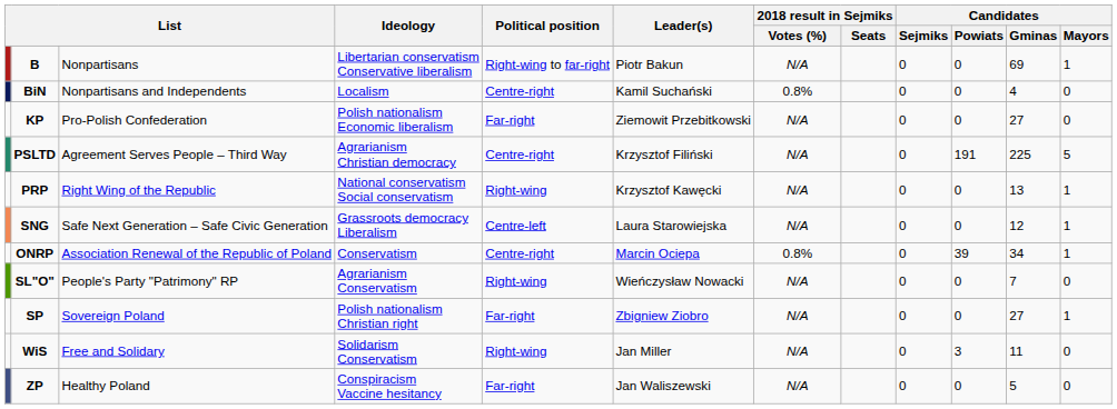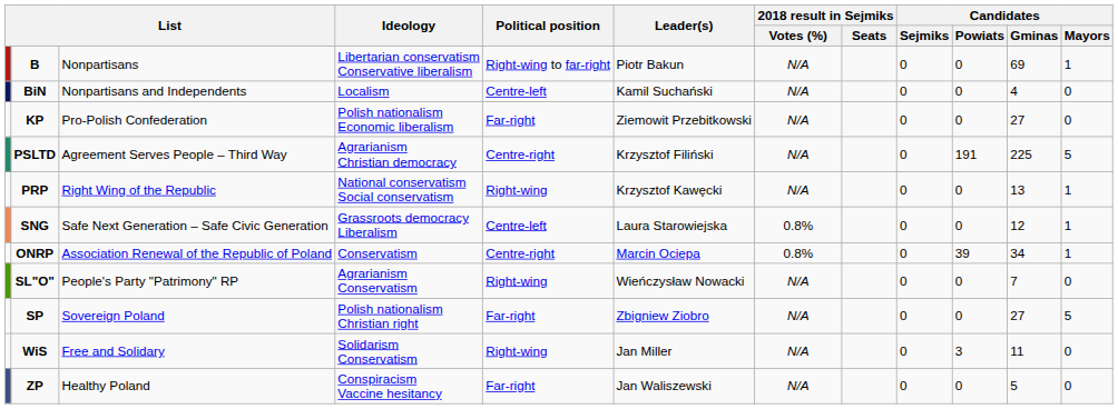BiN | Political position: Centre-right -> Centre-left
BiN | 2018 result in Sejmiks / Votes (%): 0.8% -> N/A
SNG | 2018 result in Sejmiks / Votes (%): N/A -> 0.8%
SP | Candidates / Mayors: 1 -> 5
